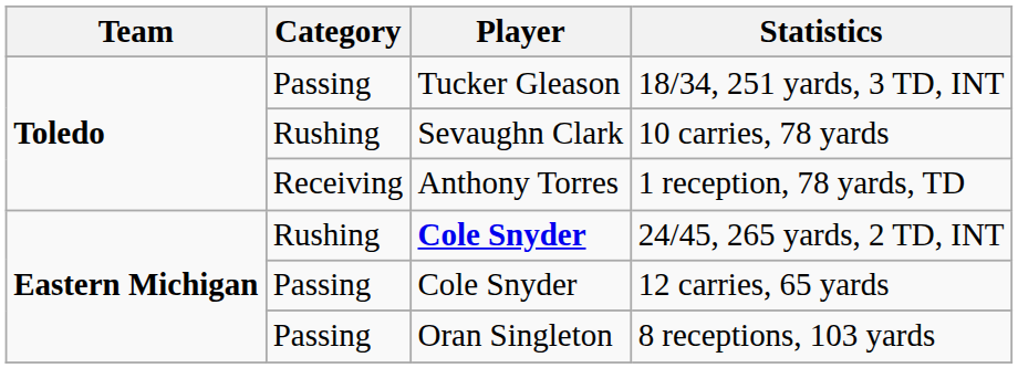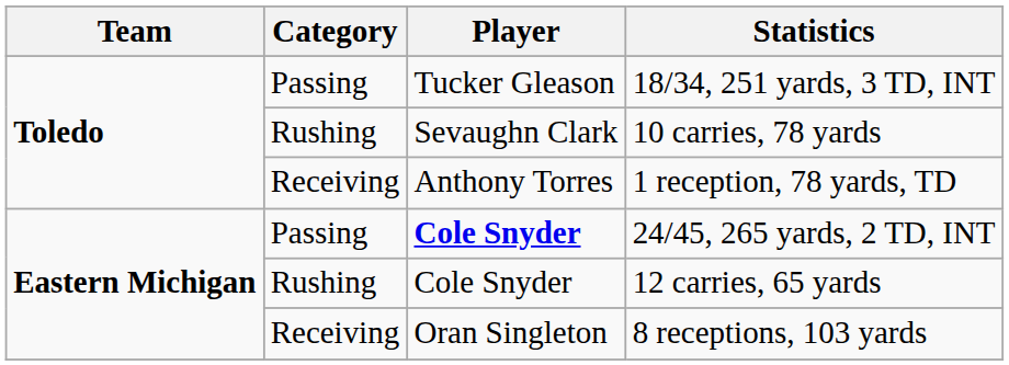24/45, 265 yards, 2 TD, INT | Category: Rushing -> Passing
12 carries, 65 yards | Category: Passing -> Rushing
8 receptions, 103 yards | Category: Passing -> Receiving
